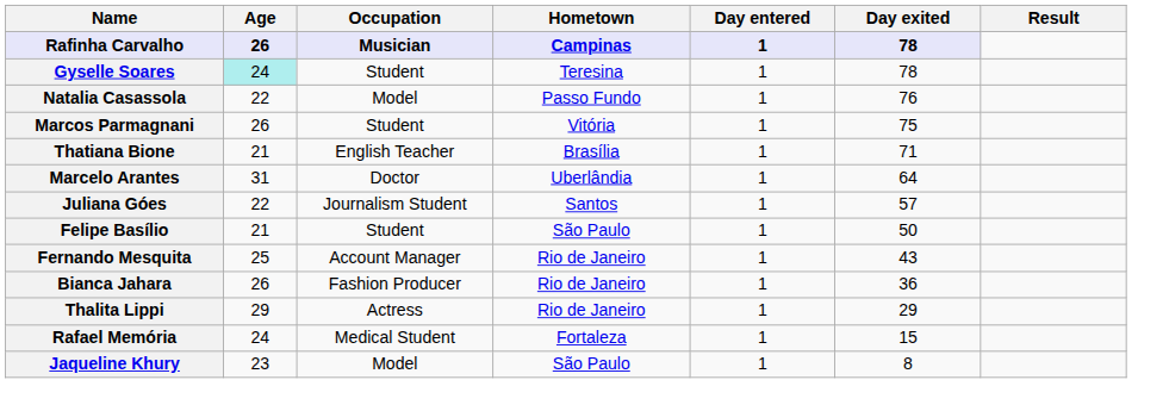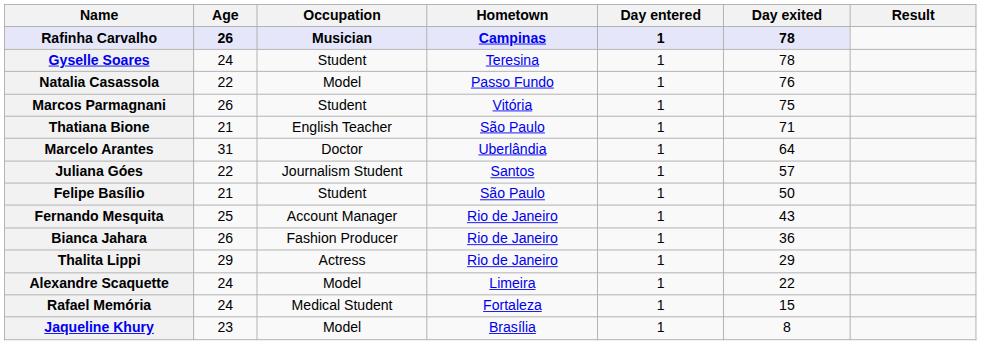Gyselle Soares | Age: paleturquoise background -> no background
Thatiana Bione | Hometown: Brasília -> São Paulo
+ row: Alexandre Scaquette | 24 | Model | Limeira | 1 | 22
Jaqueline Khury | Hometown: São Paulo -> Brasília
